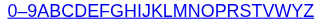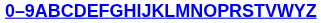row 1 | column 1: normal -> bold
